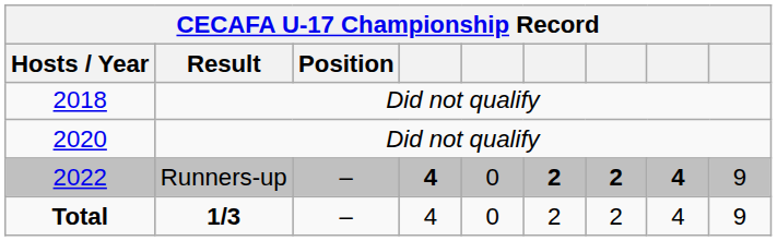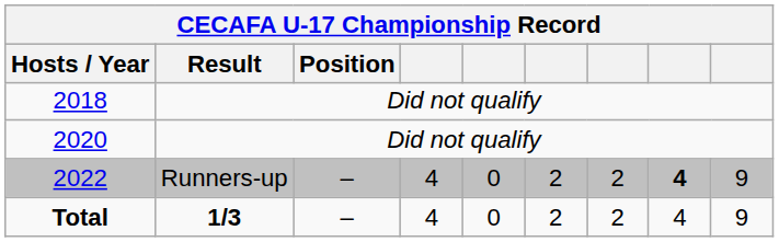2022 | column 4: bold -> normal
2022 | column 6: bold -> normal
2022 | column 7: bold -> normal
